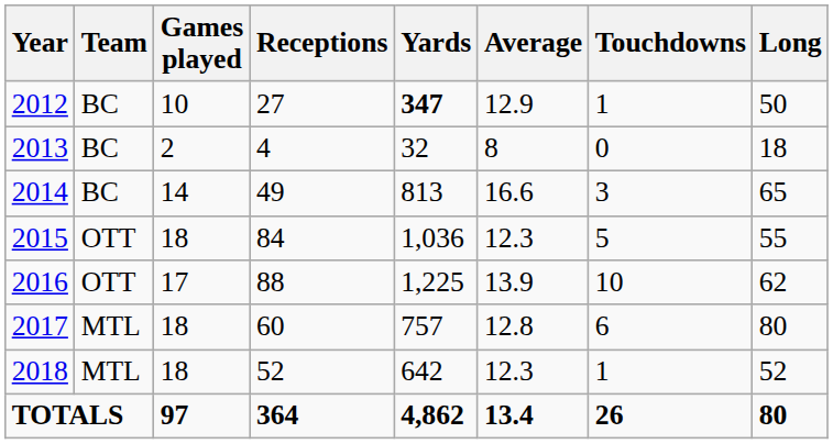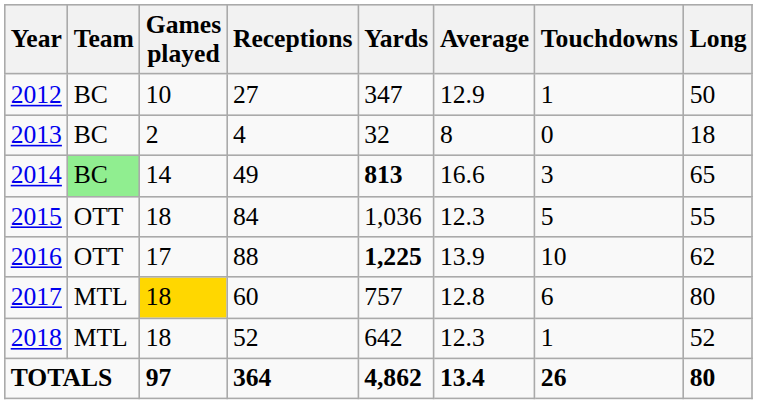2012 | Yards: bold -> normal
2014 | Team: no background -> lightgreen background
2014 | Yards: normal -> bold
2016 | Yards: normal -> bold
2017 | Games played: no background -> gold background
